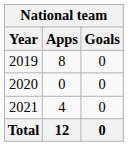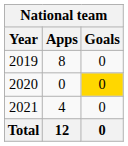2020 | Goals: no background -> gold background
